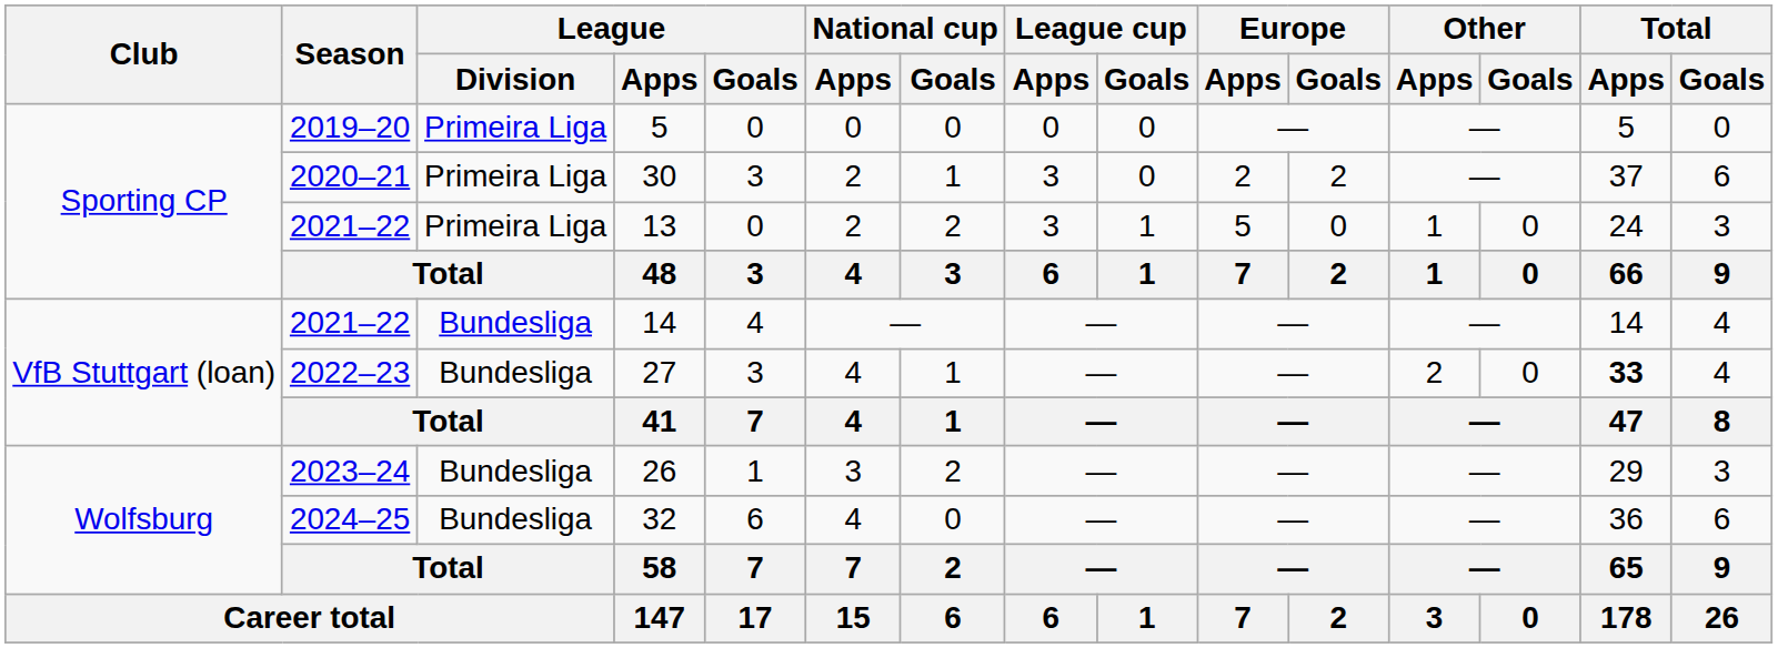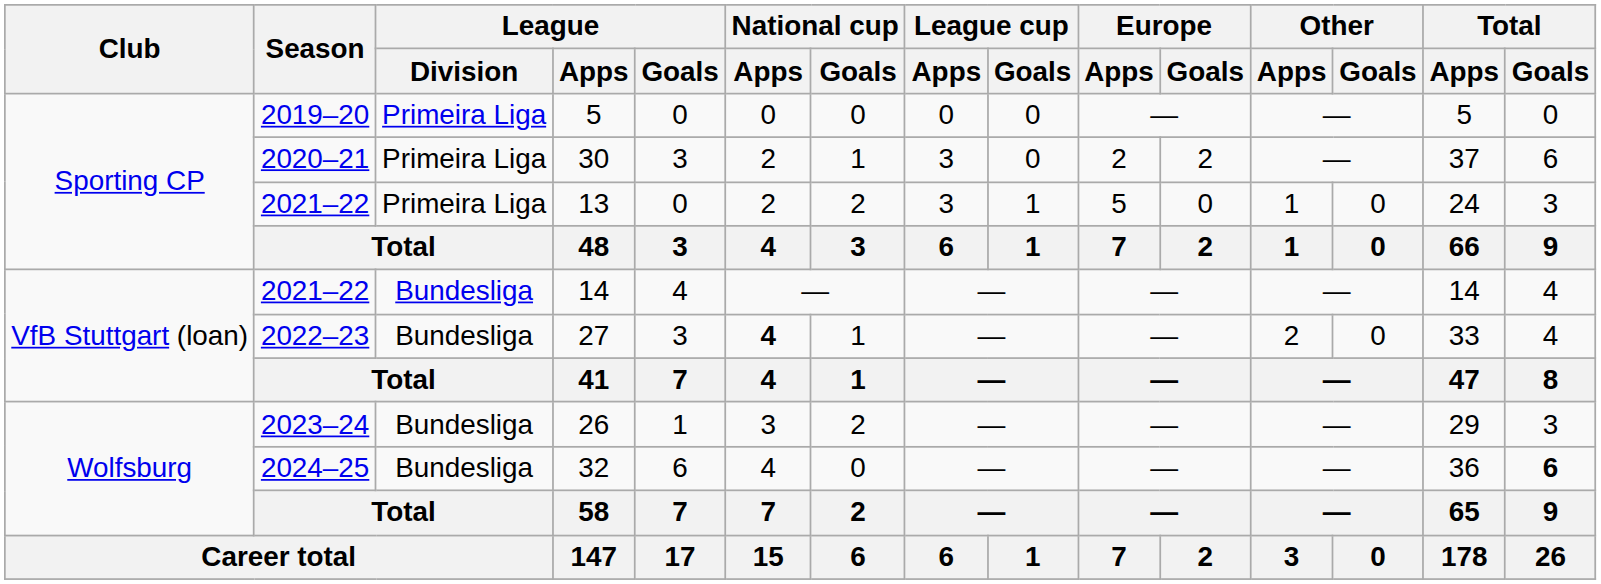27 | National cup / Apps: normal -> bold
27 | Total / Apps: bold -> normal
32 | Total / Goals: normal -> bold
